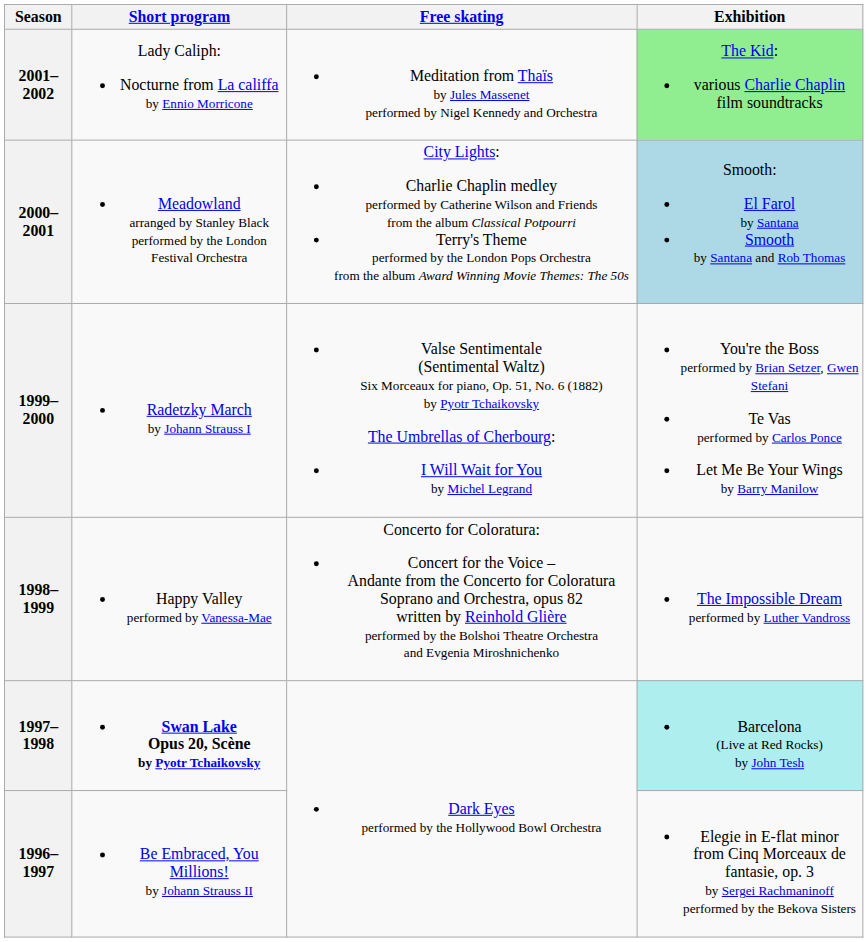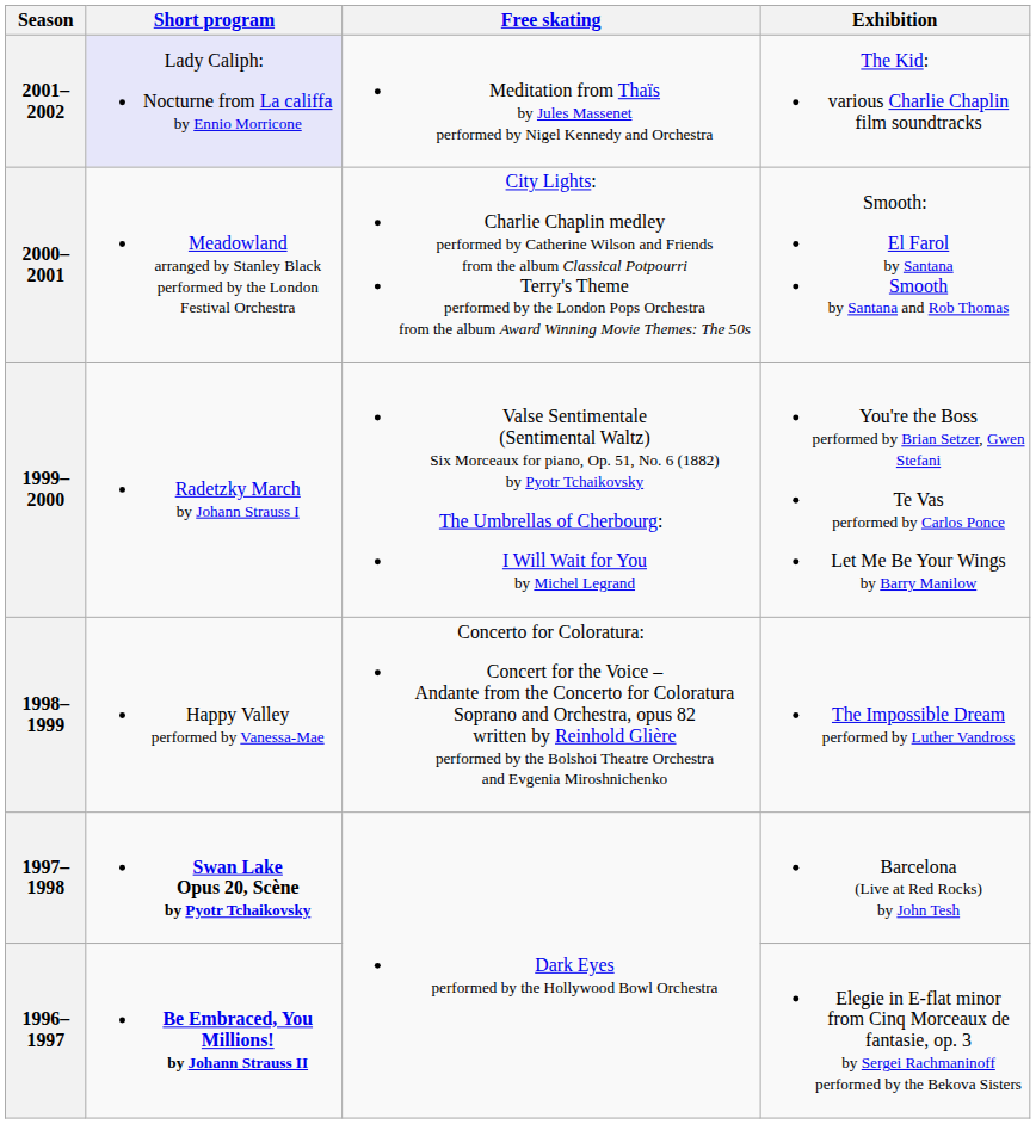2001–2002 | Short program: no background -> lavender background
2001–2002 | Exhibition: lightgreen background -> no background
2000–2001 | Exhibition: lightblue background -> no background
1997–1998 | Exhibition: paleturquoise background -> no background
1996–1997 | Short program: normal -> bold
